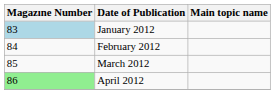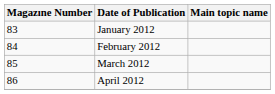January 2012 | Magazıne Number: lightblue background -> no background
April 2012 | Magazıne Number: lightgreen background -> no background
